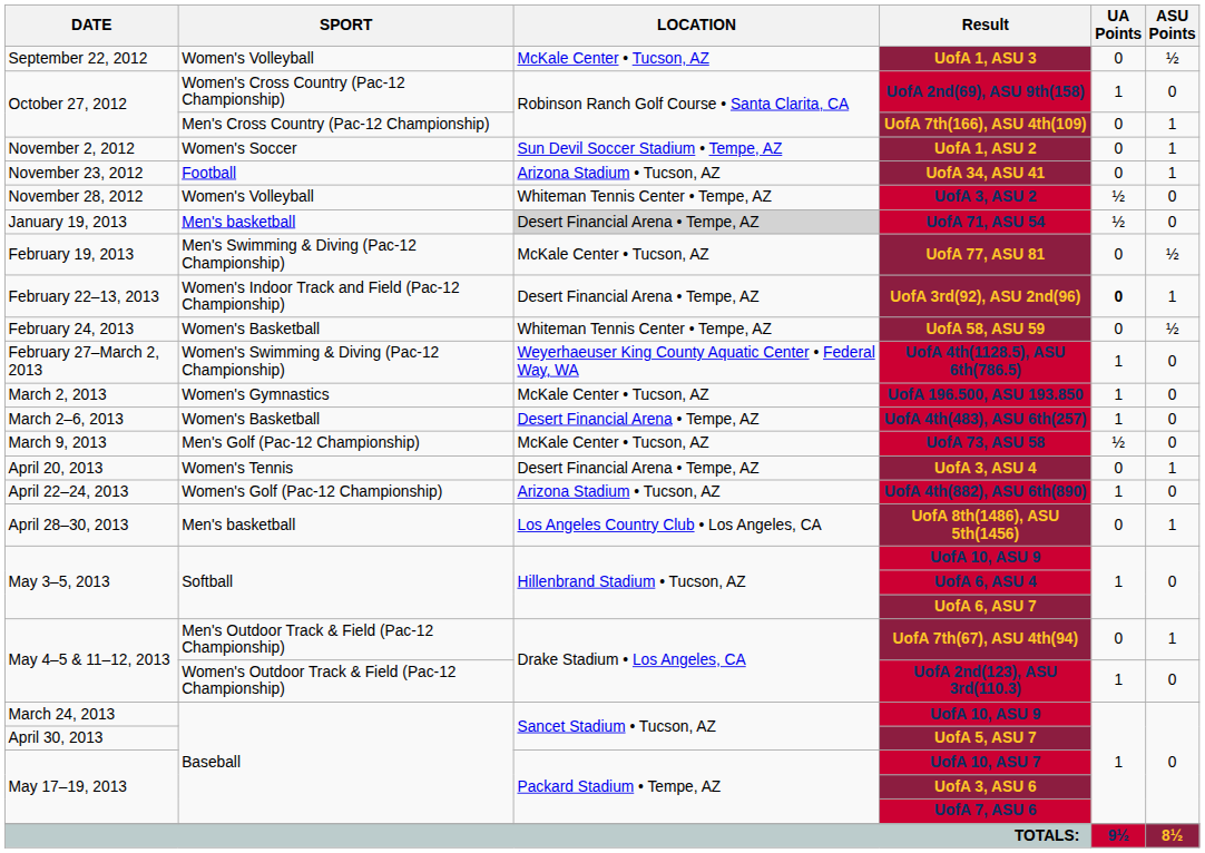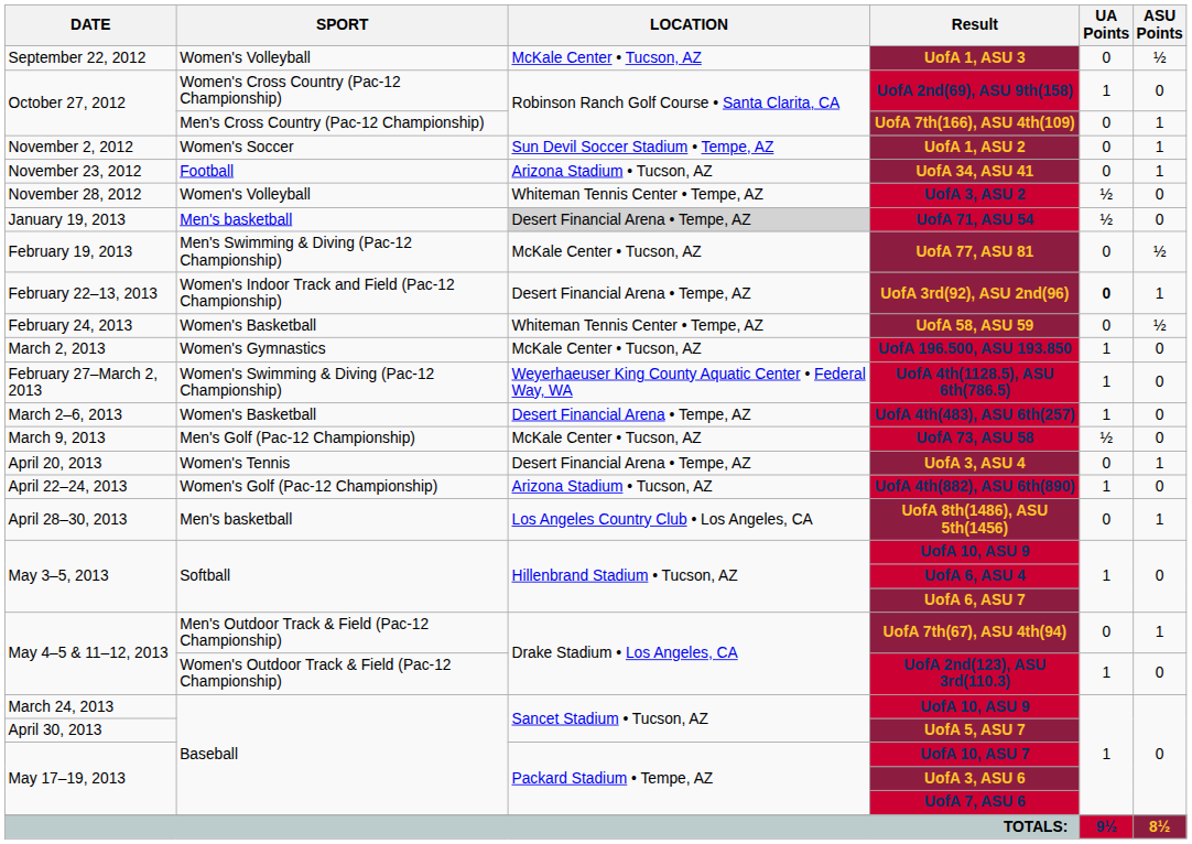rows swapped: UofA 196.500, ASU 193.850 <-> UofA 4th(1128.5), ASU 6th(786.5)
